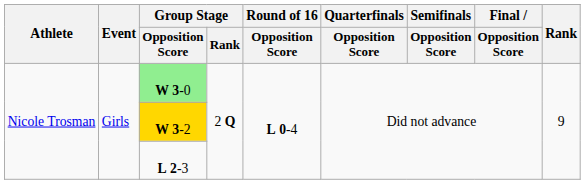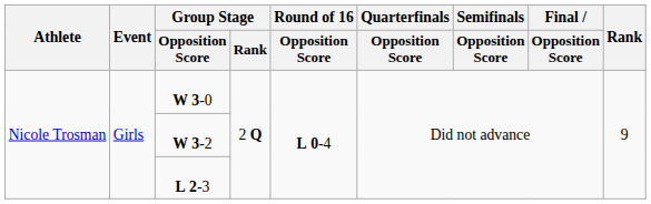W 3-0 | Group Stage / Opposition Score: lightgreen background -> no background
W 3-2 | Group Stage / Opposition Score: gold background -> no background
